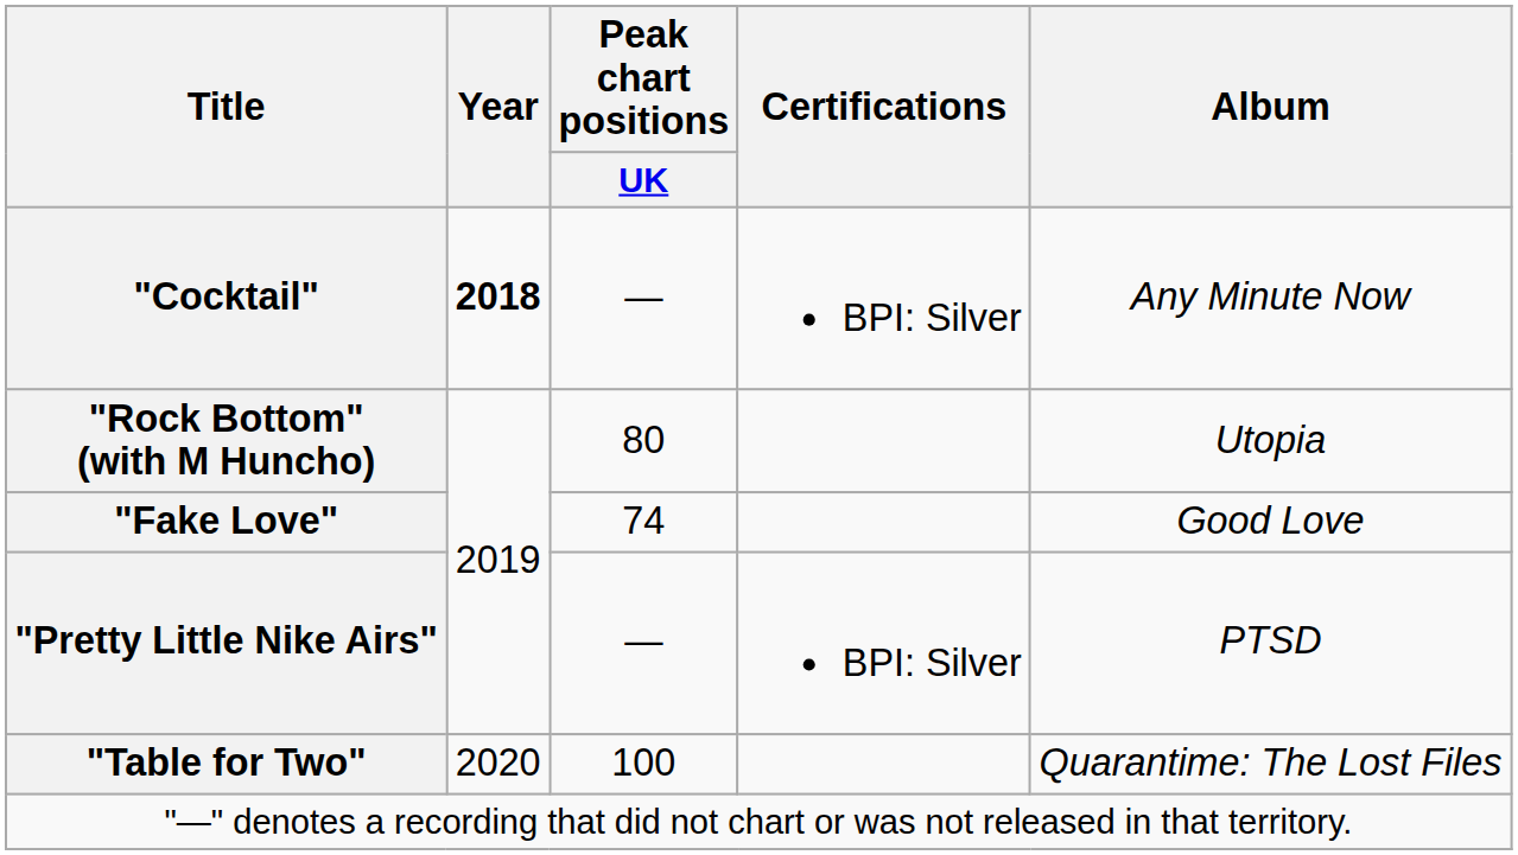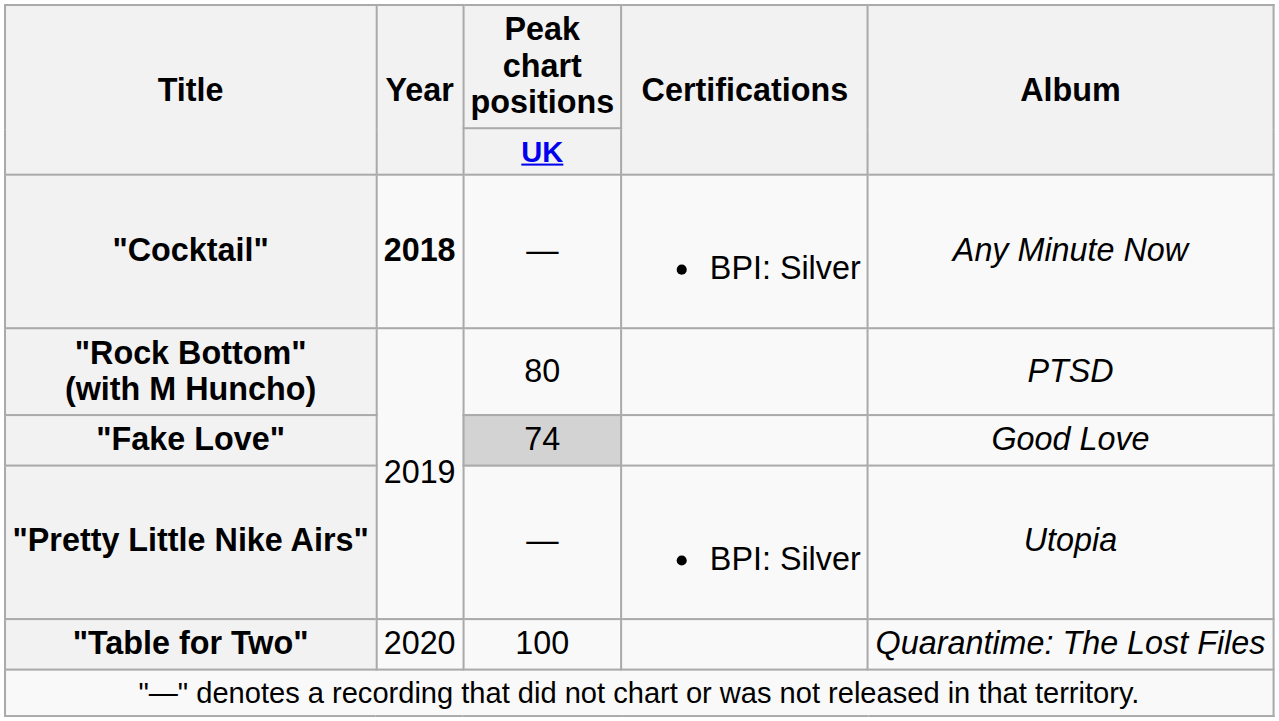"Rock Bottom" (with M Huncho) | Album: Utopia -> PTSD
"Fake Love" | Peak chart positions / UK: no background -> lightgrey background
"Pretty Little Nike Airs" | Album: PTSD -> Utopia
